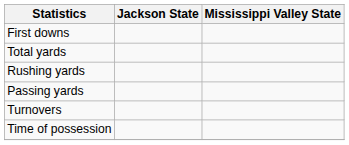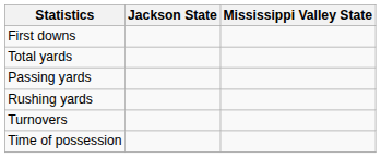rows swapped: Rushing yards <-> Passing yards
